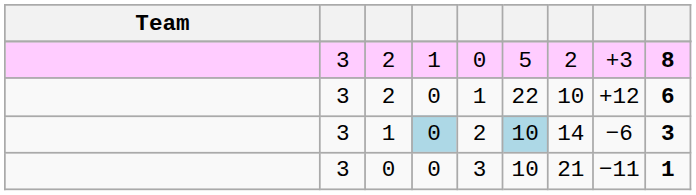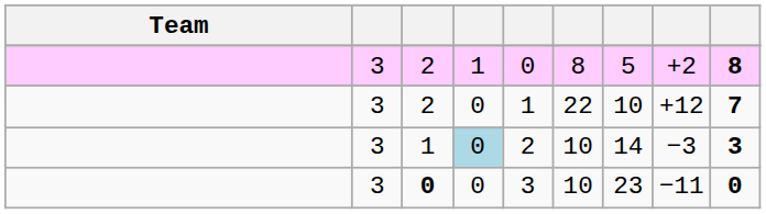row 2 | column 6: 5 -> 8
row 2 | column 7: 2 -> 5
row 2 | column 8: +3 -> +2
row 3 | column 9: 6 -> 7
row 4 | column 6: lightblue background -> no background
row 4 | column 8: −6 -> −3
row 5 | column 3: normal -> bold
row 5 | column 7: 21 -> 23
row 5 | column 9: 1 -> 0
